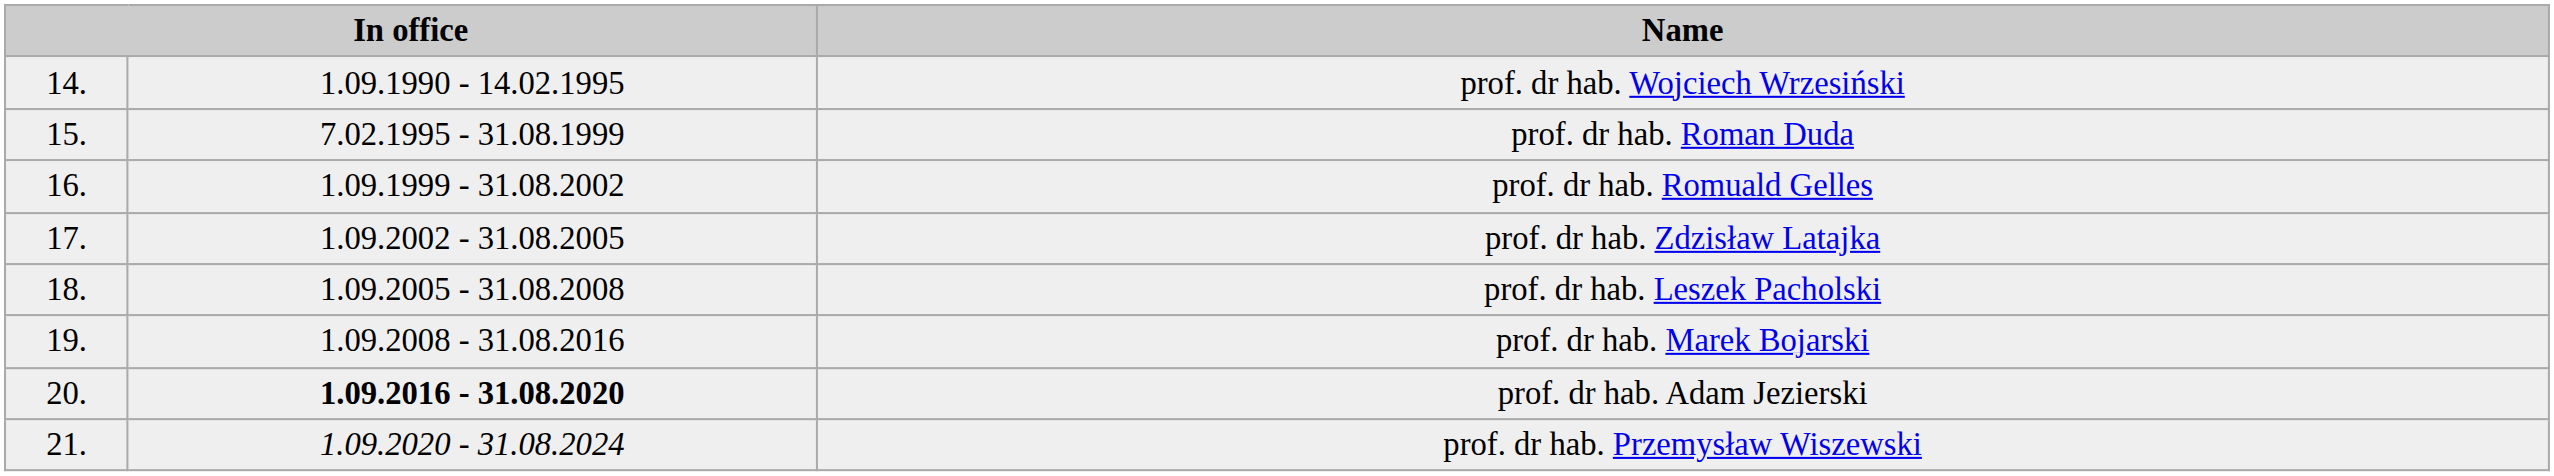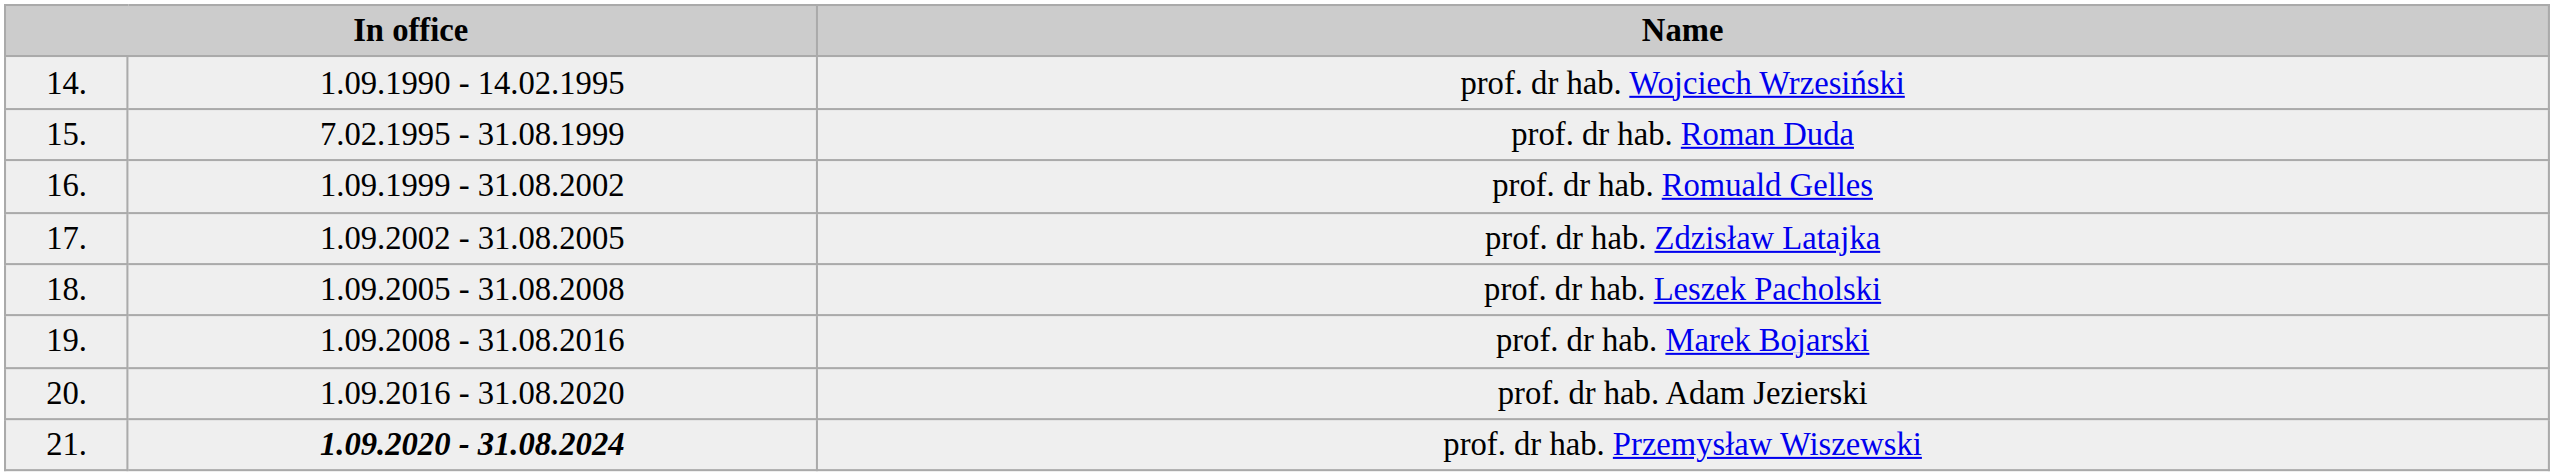prof. dr hab. Adam Jezierski | column 2: bold -> normal
prof. dr hab. Przemysław Wiszewski | column 2: normal -> bold
